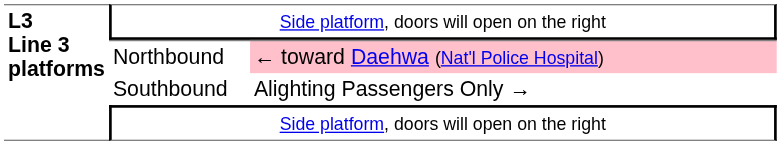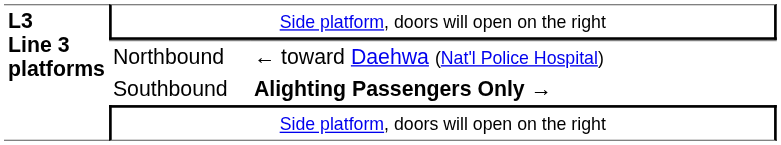Northbound | column 3: pink background -> no background
Southbound | column 3: normal -> bold
